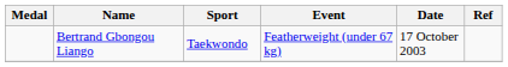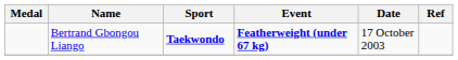Bertrand Gbongou Liango | Sport: normal -> bold
Bertrand Gbongou Liango | Event: normal -> bold
